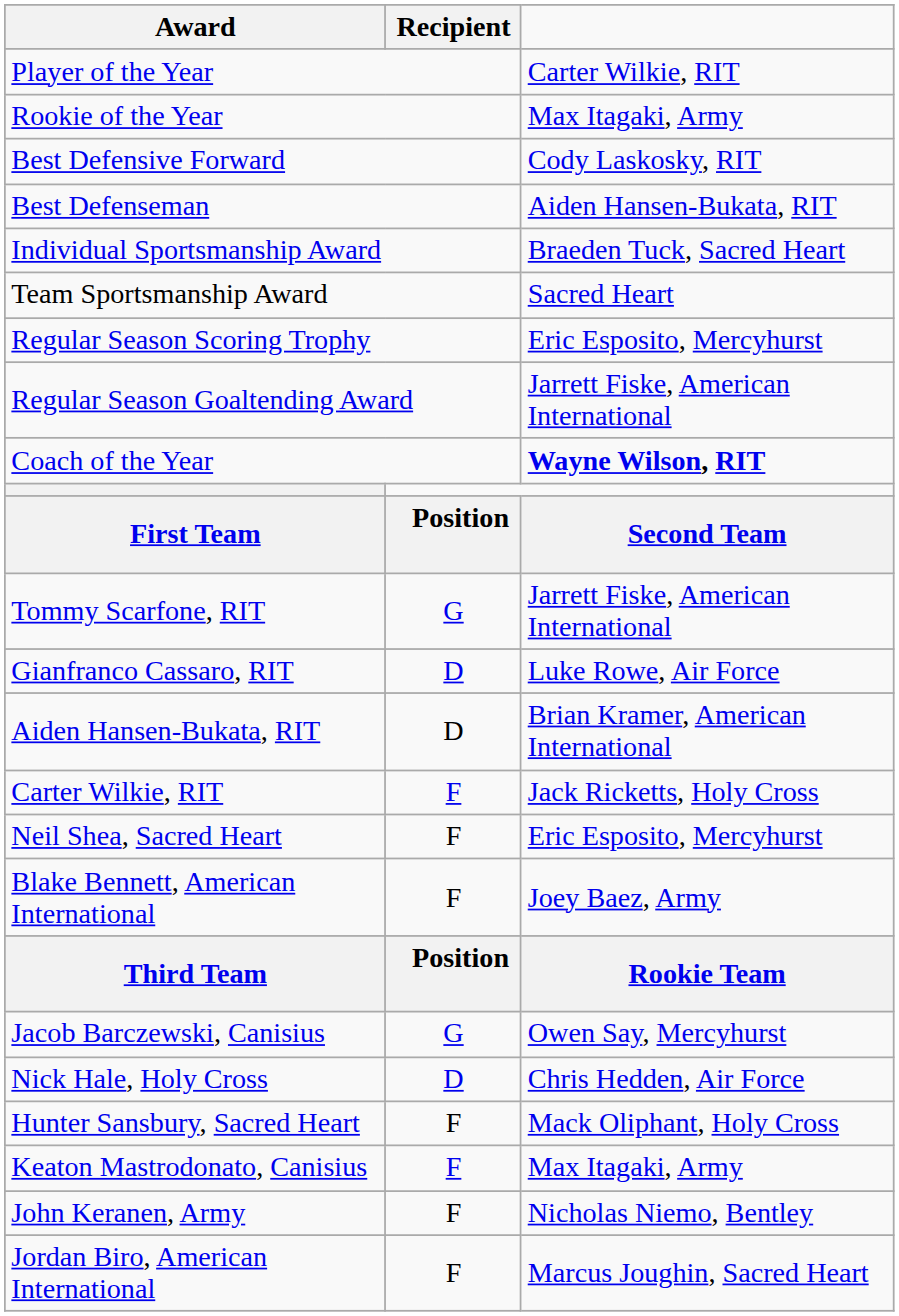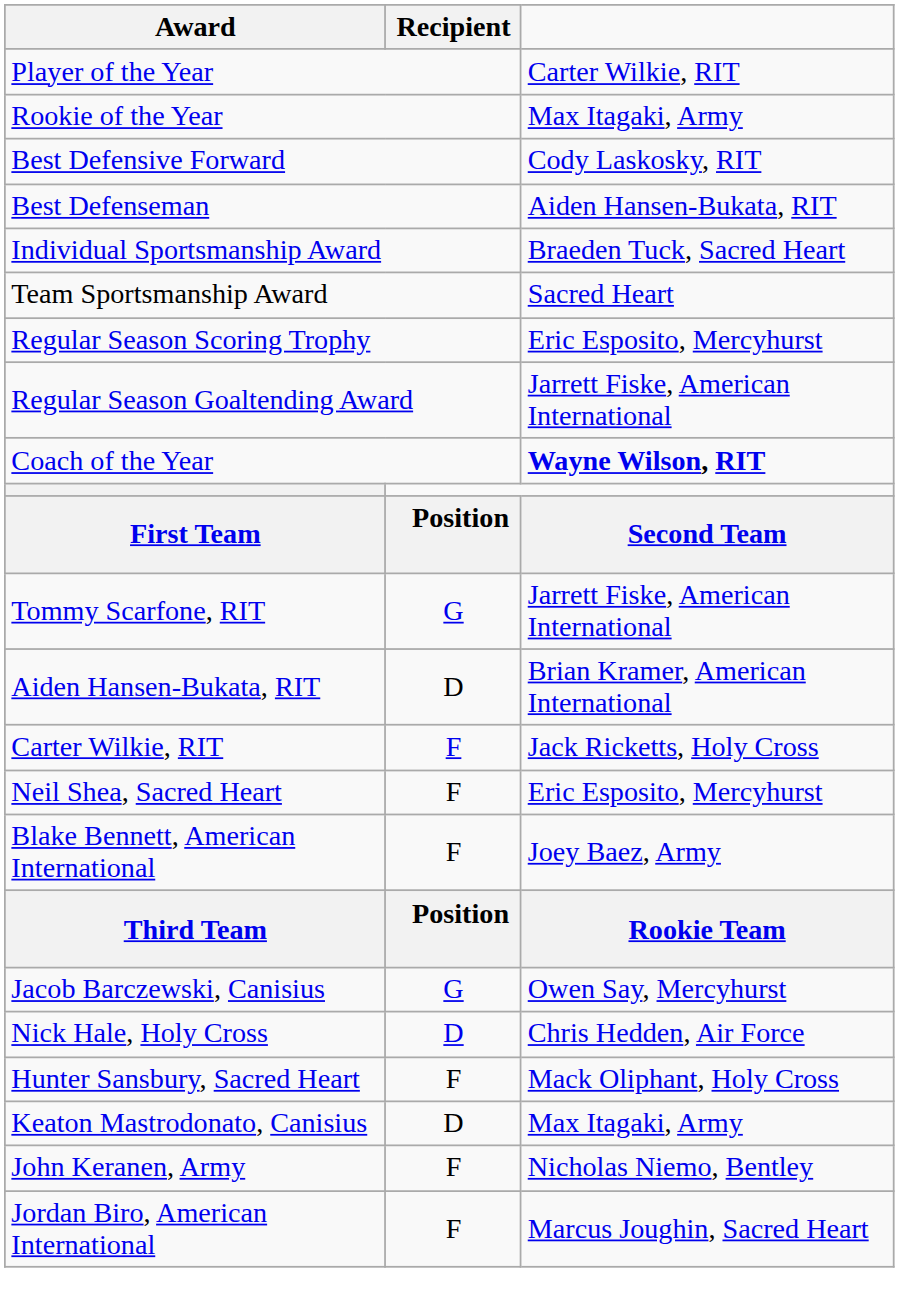- row: Gianfranco Cassaro, RIT | D | Luke Rowe, Air Force
Keaton Mastrodonato, Canisius | Recipient: F -> D
